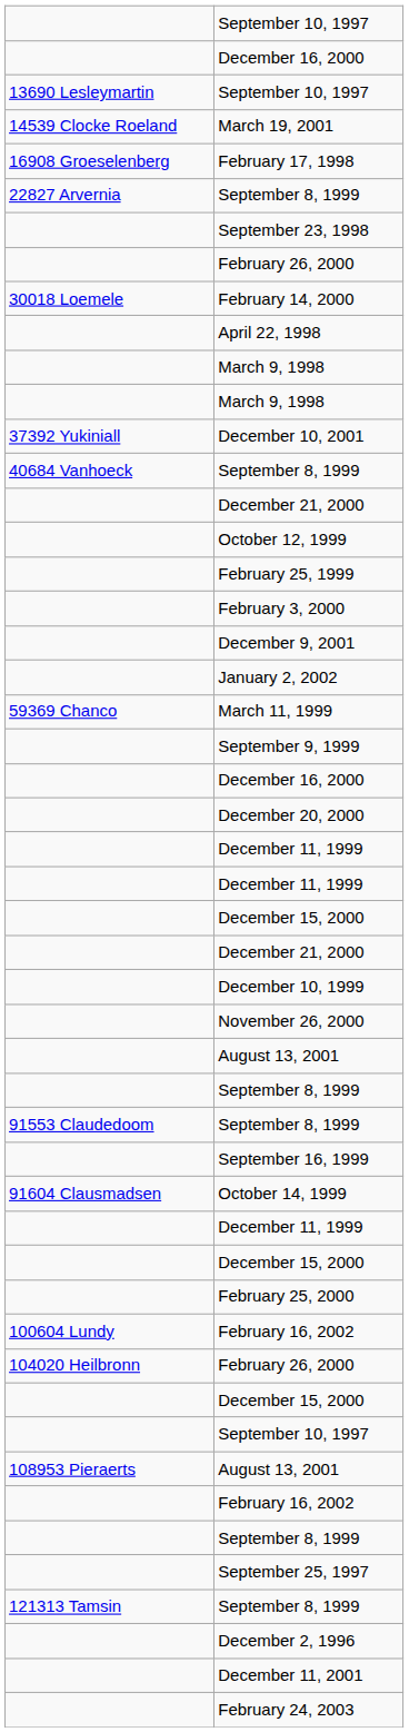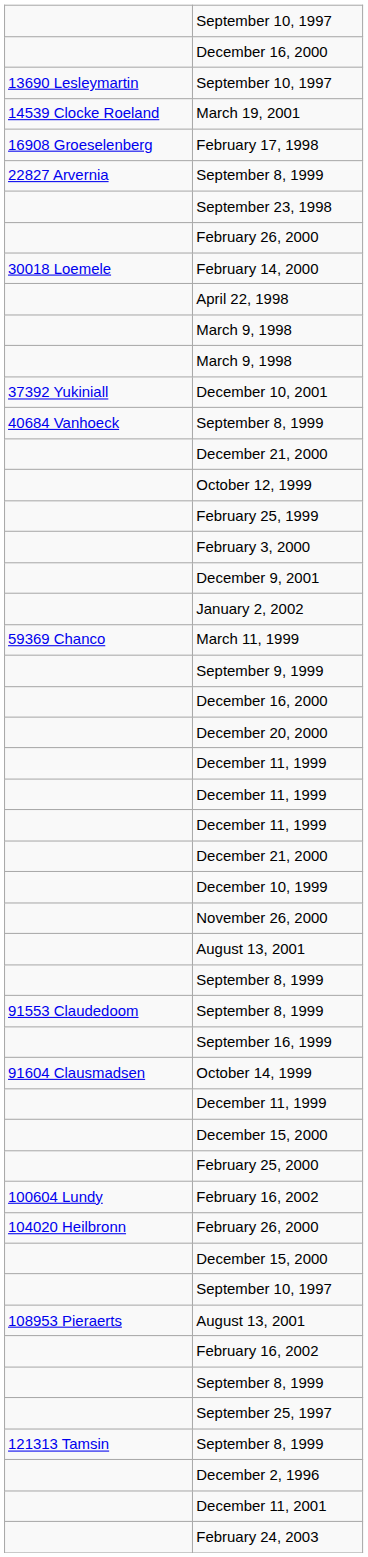row 27 | column 2: December 15, 2000 -> December 11, 1999
